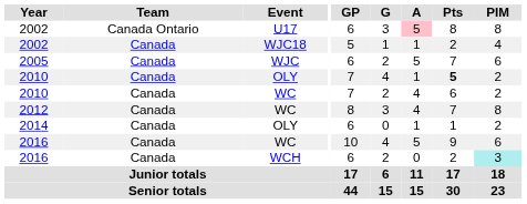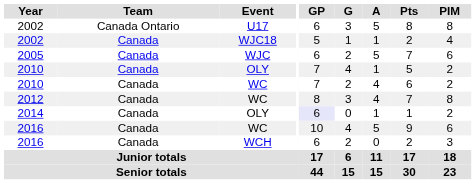2002 / U17 | A: pink background -> no background
2010 / OLY | Pts: bold -> normal
2014 | GP: no background -> lavender background
2016 / WCH | PIM: paleturquoise background -> no background
